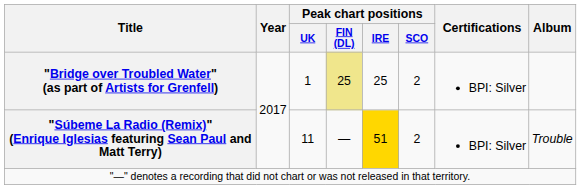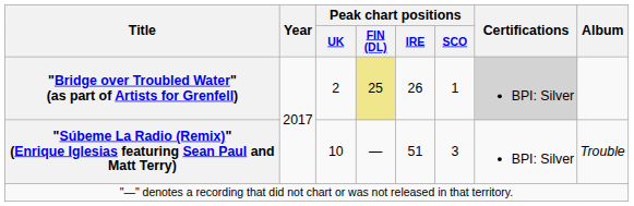row 3 | Peak chart positions / UK: 1 -> 2
row 3 | Peak chart positions / IRE: 25 -> 26
row 3 | Peak chart positions / SCO: 2 -> 1
row 3 | Certifications: no background -> lightgrey background
row 4 | Peak chart positions / UK: 11 -> 10
row 4 | Peak chart positions / IRE: gold background -> no background
row 4 | Peak chart positions / SCO: 2 -> 3
